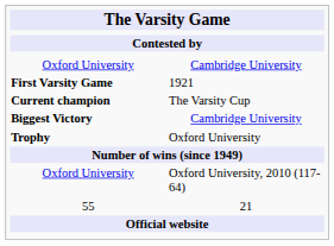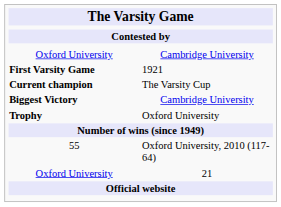row 9 | column 1: Oxford University -> 55
row 10 | column 1: 55 -> Oxford University
